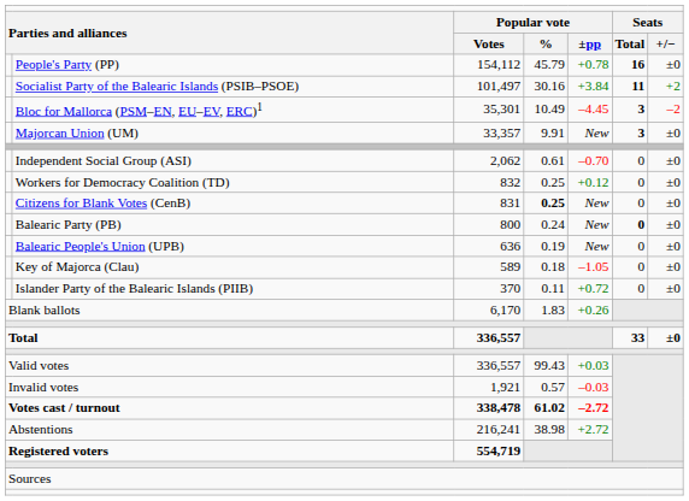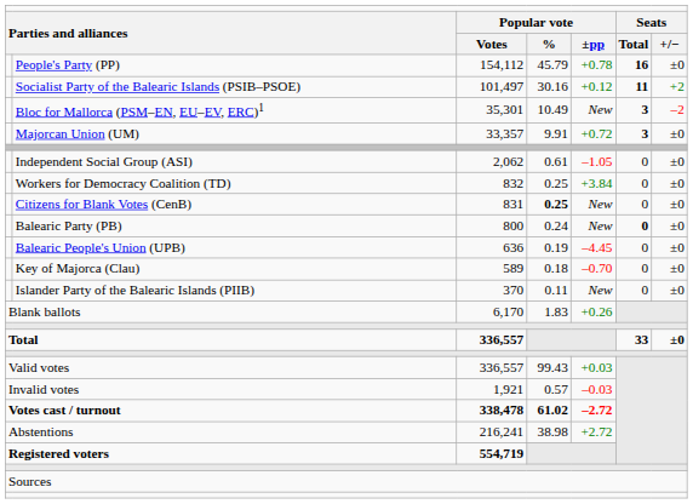Socialist Party of the Balearic Islands (PSIB–PSOE) | column 5: +3.84 -> +0.12
Bloc for Mallorca (PSM–EN, EU–EV, ERC)1 | column 5: –4.45 -> New
Majorcan Union (UM) | column 5: New -> +0.72
Independent Social Group (ASI) | column 5: –0.70 -> –1.05
Workers for Democracy Coalition (TD) | column 5: +0.12 -> +3.84
Balearic People's Union (UPB) | column 5: New -> –4.45
Key of Majorca (Clau) | column 5: –1.05 -> –0.70
Islander Party of the Balearic Islands (PIIB) | column 5: +0.72 -> New
